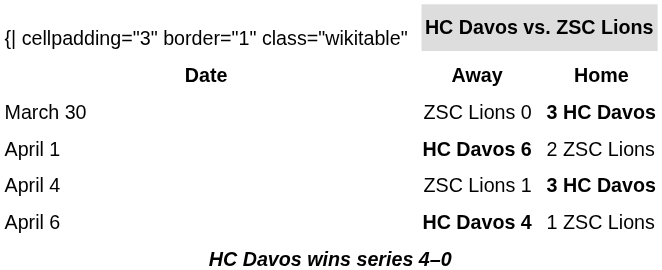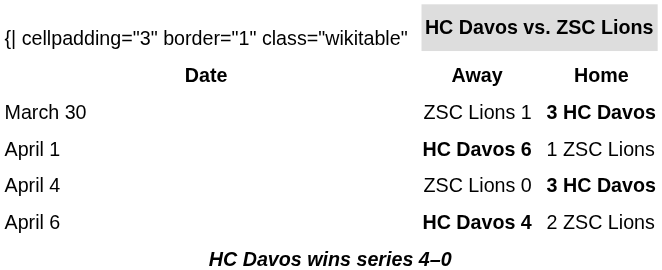March 30 | column 2: ZSC Lions 0 -> ZSC Lions 1
April 1 | column 3: 2 ZSC Lions -> 1 ZSC Lions
April 4 | column 2: ZSC Lions 1 -> ZSC Lions 0
April 6 | column 3: 1 ZSC Lions -> 2 ZSC Lions
